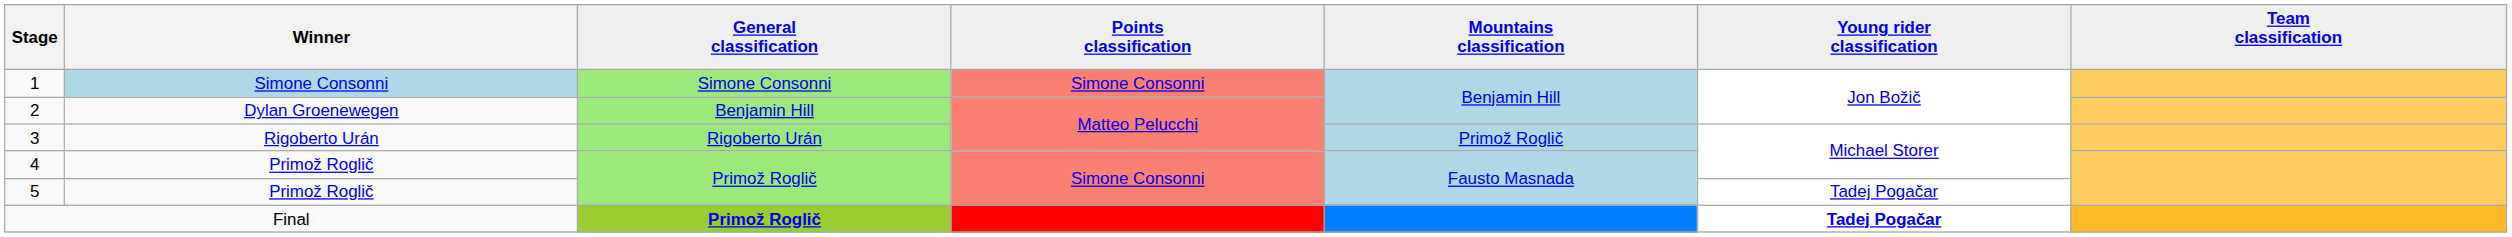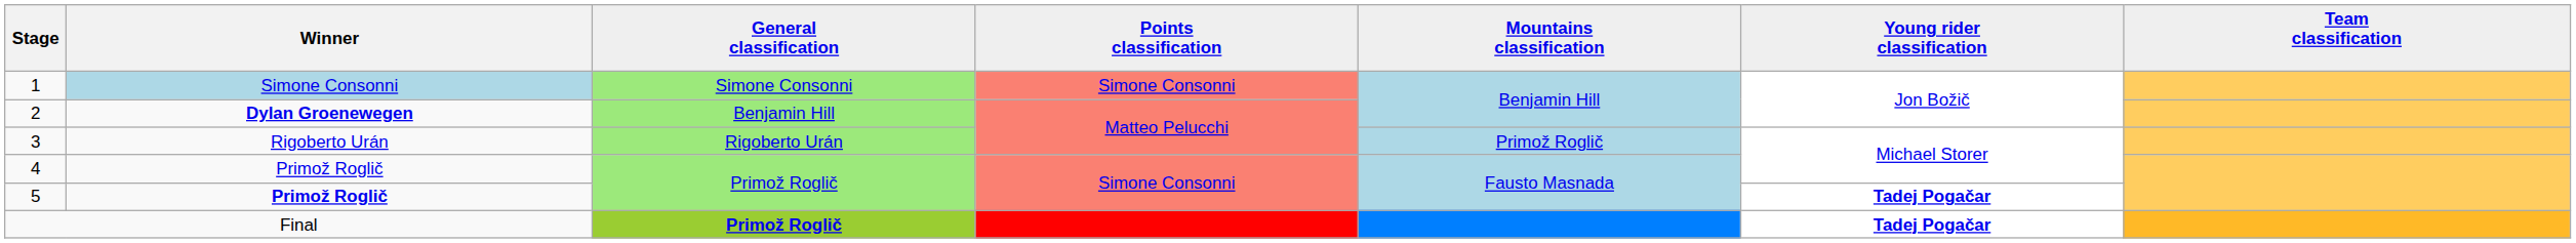2 | Winner: normal -> bold
5 | Winner: normal -> bold
5 | Young rider classification: normal -> bold
